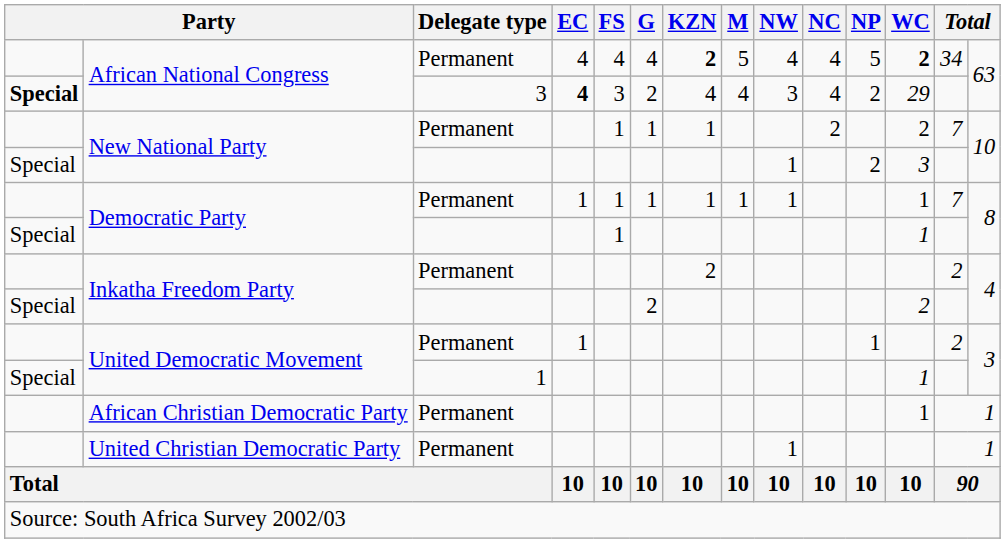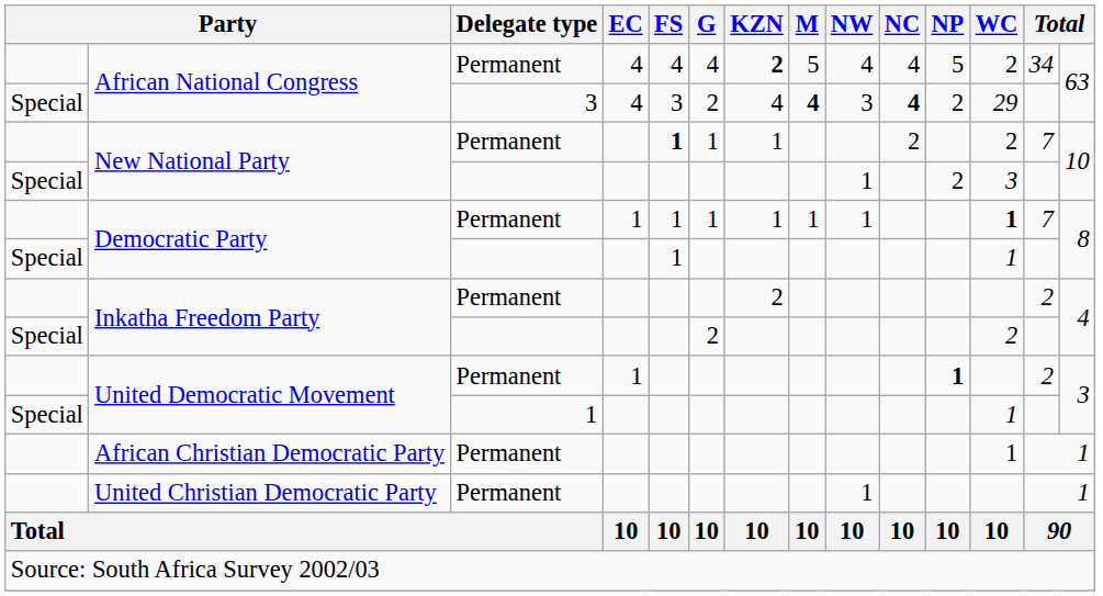African National Congress / Permanent | WC: bold -> normal
African National Congress / 3 | column 1: bold -> normal
African National Congress / 3 | EC: bold -> normal
African National Congress / 3 | M: normal -> bold
African National Congress / 3 | NC: normal -> bold
New National Party / Permanent | FS: normal -> bold
Democratic Party / Permanent | WC: normal -> bold
United Democratic Movement / Permanent | NP: normal -> bold
